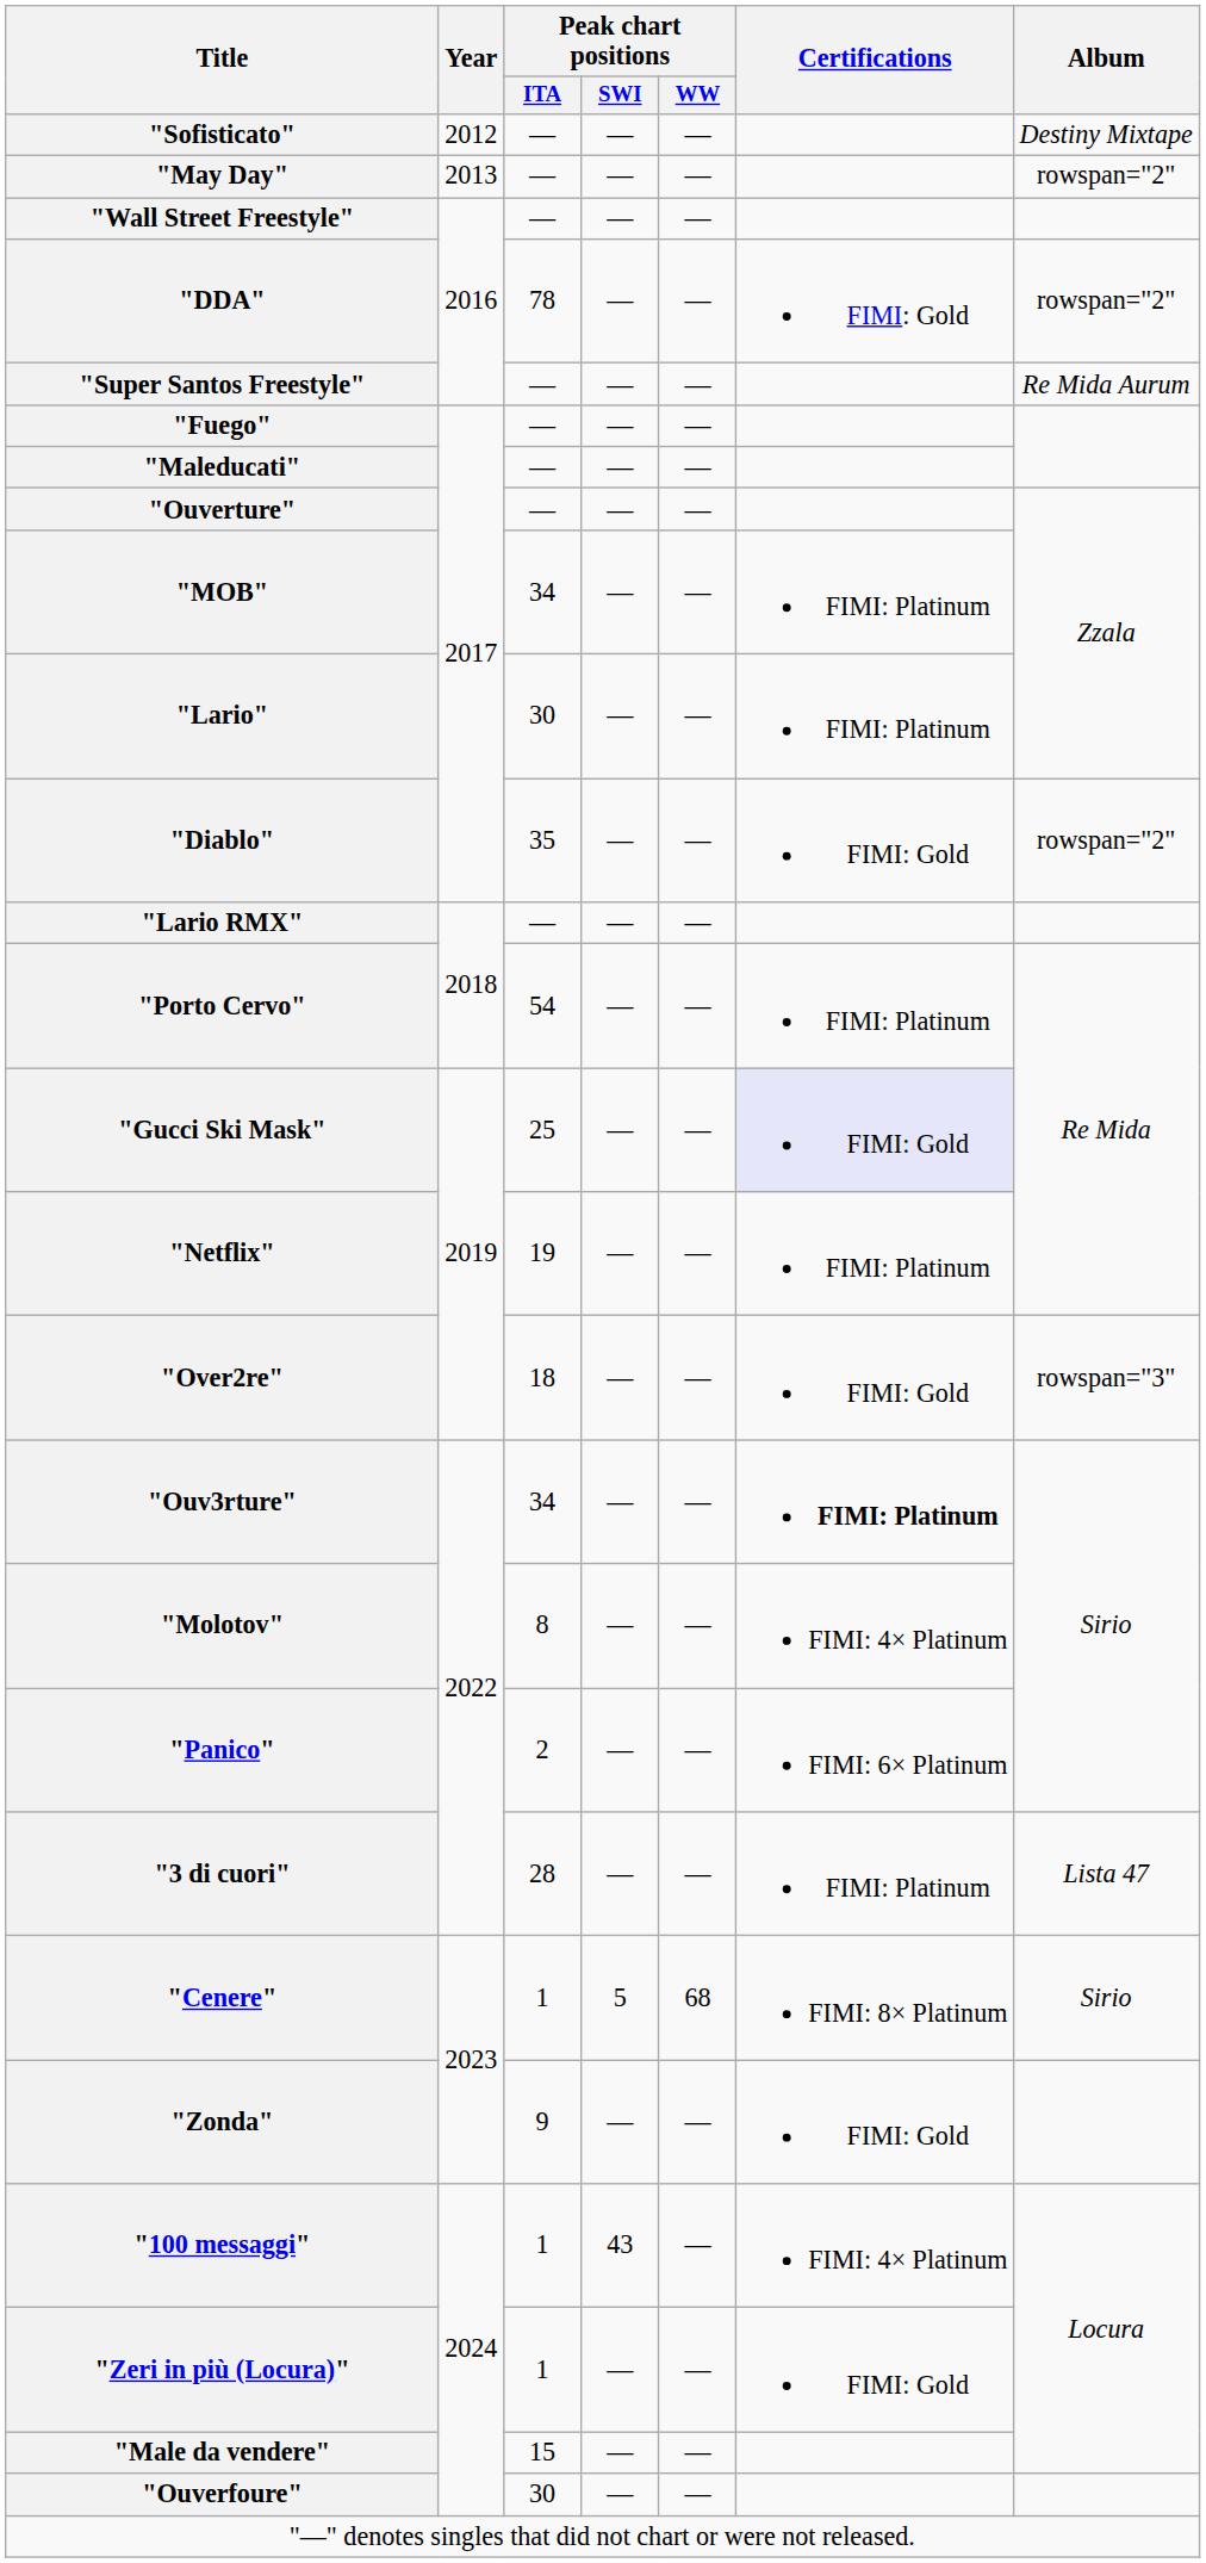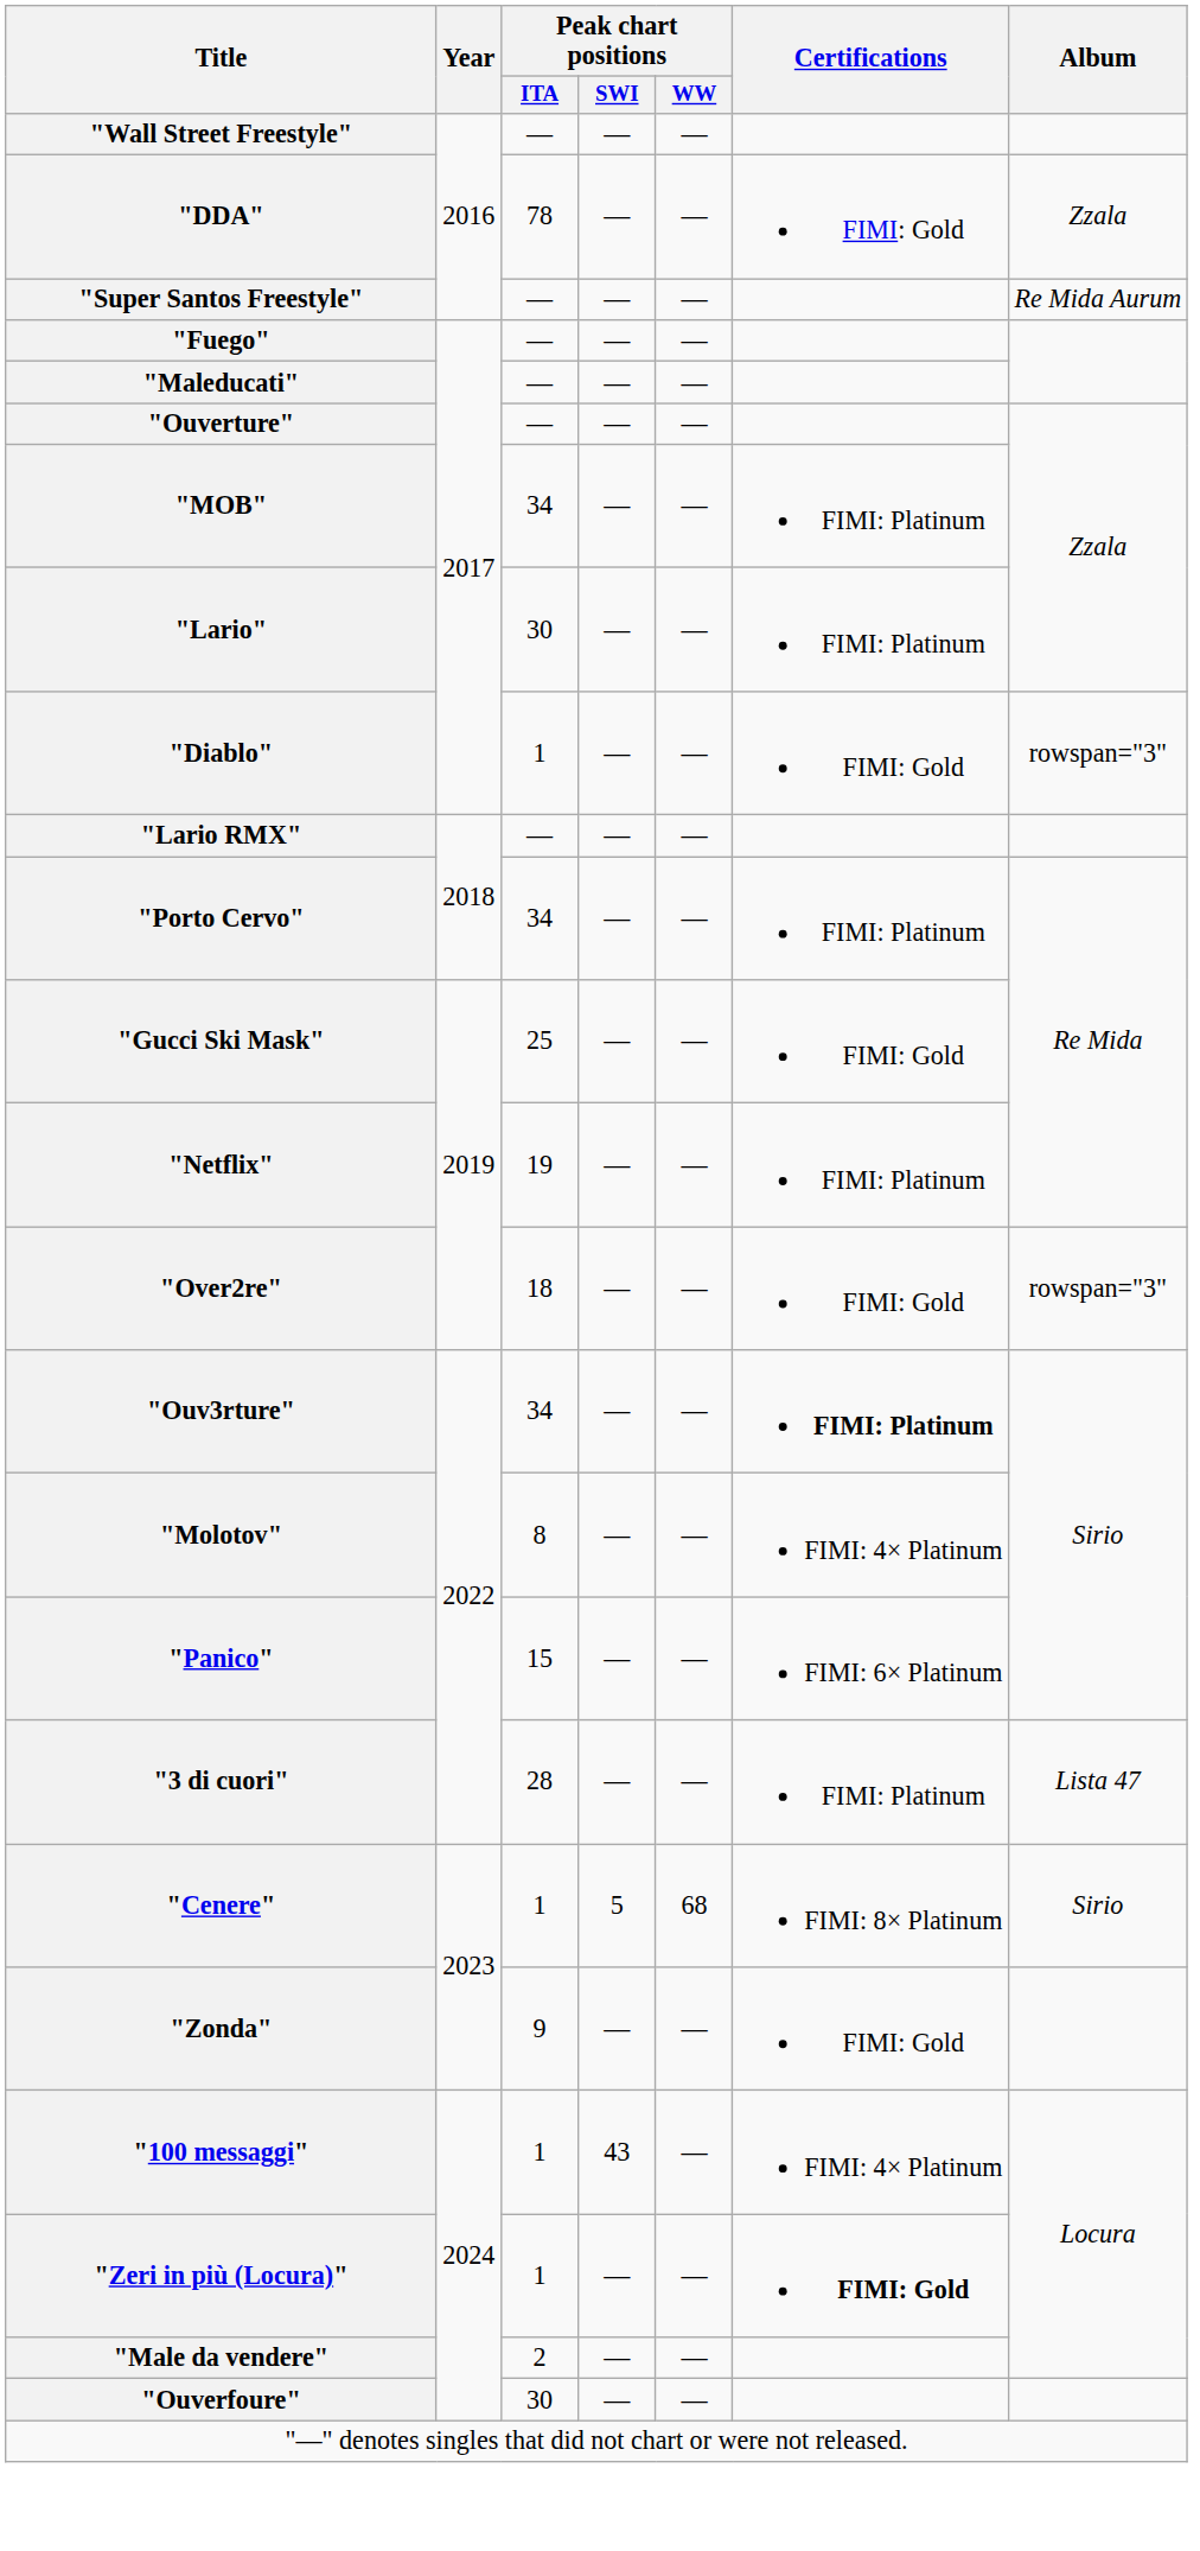- row: "Sofisticato" | 2012 | — | — | — | Destiny Mixtape
- row: "May Day" | 2013 | — | — | — | rowspan="2"
"DDA" | Album: rowspan="2" -> Zzala
"Diablo" | Peak chart positions / ITA: 35 -> 1
"Diablo" | Album: rowspan="2" -> rowspan="3"
"Porto Cervo" | Peak chart positions / ITA: 54 -> 34
"Gucci Ski Mask" | Certifications: lavender background -> no background
"Panico" | Peak chart positions / ITA: 2 -> 15
"Zeri in più (Locura)" | Certifications: normal -> bold
"Male da vendere" | Peak chart positions / ITA: 15 -> 2
